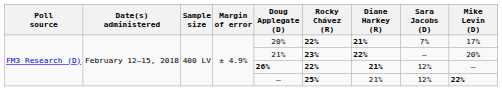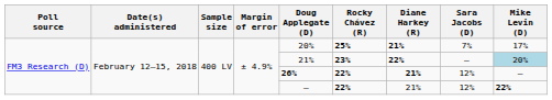row 2 | Rocky Chávez (R): 22% -> 25%
row 3 | Mike Levin (D): no background -> lightblue background
row 5 | Rocky Chávez (R): 25% -> 22%
